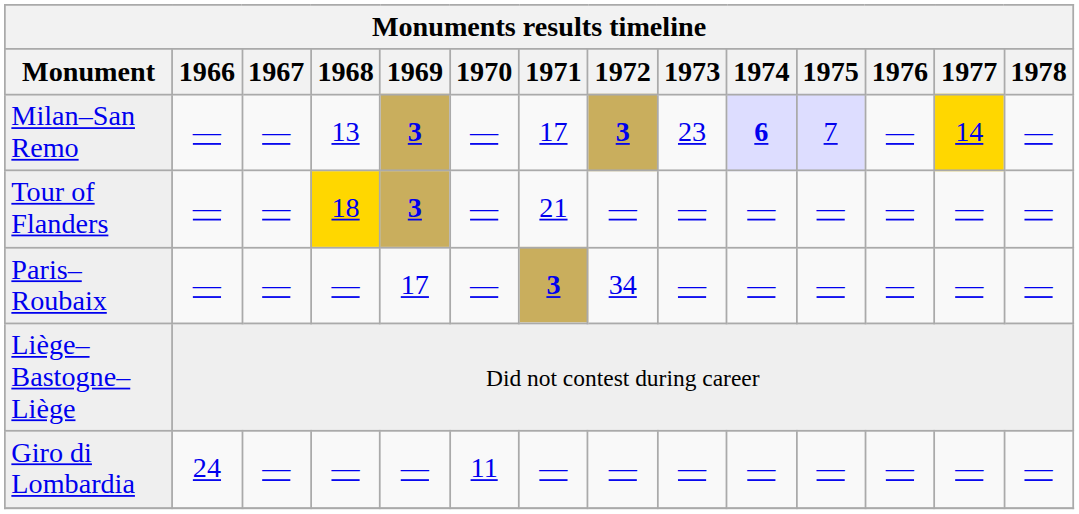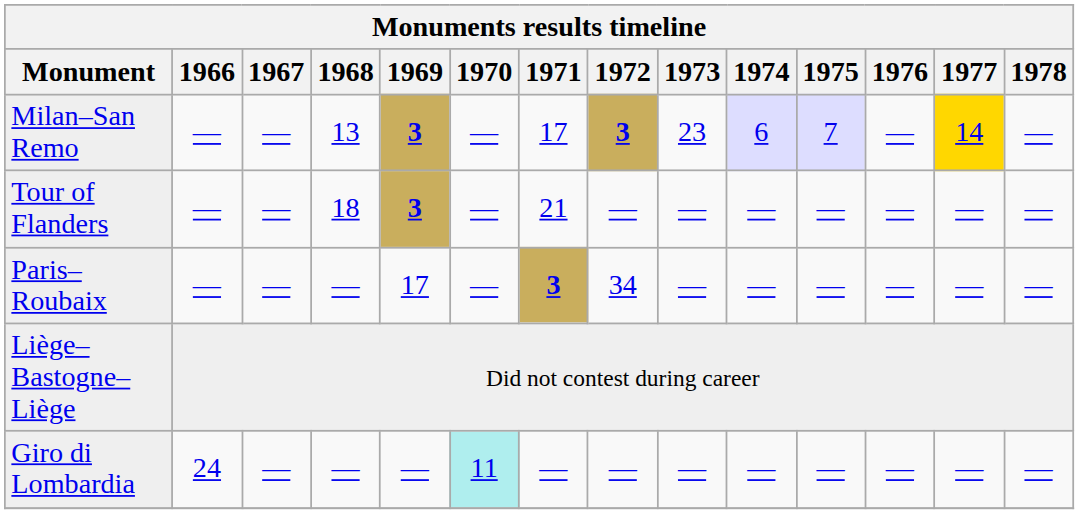Milan–San Remo | 1974: bold -> normal
Tour of Flanders | 1968: gold background -> no background
Giro di Lombardia | 1970: no background -> paleturquoise background
